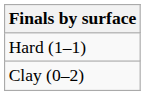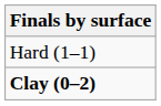row 3 | column 1: normal -> bold
